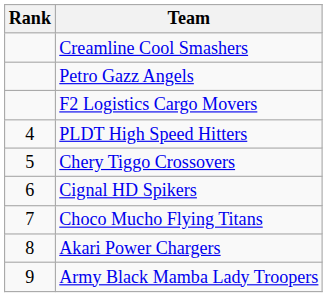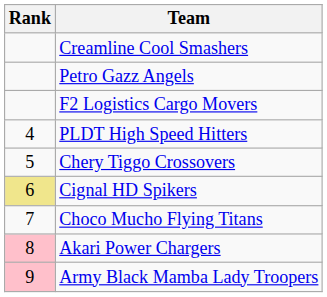Cignal HD Spikers | Rank: no background -> khaki background
Akari Power Chargers | Rank: no background -> pink background
Army Black Mamba Lady Troopers | Rank: no background -> pink background
